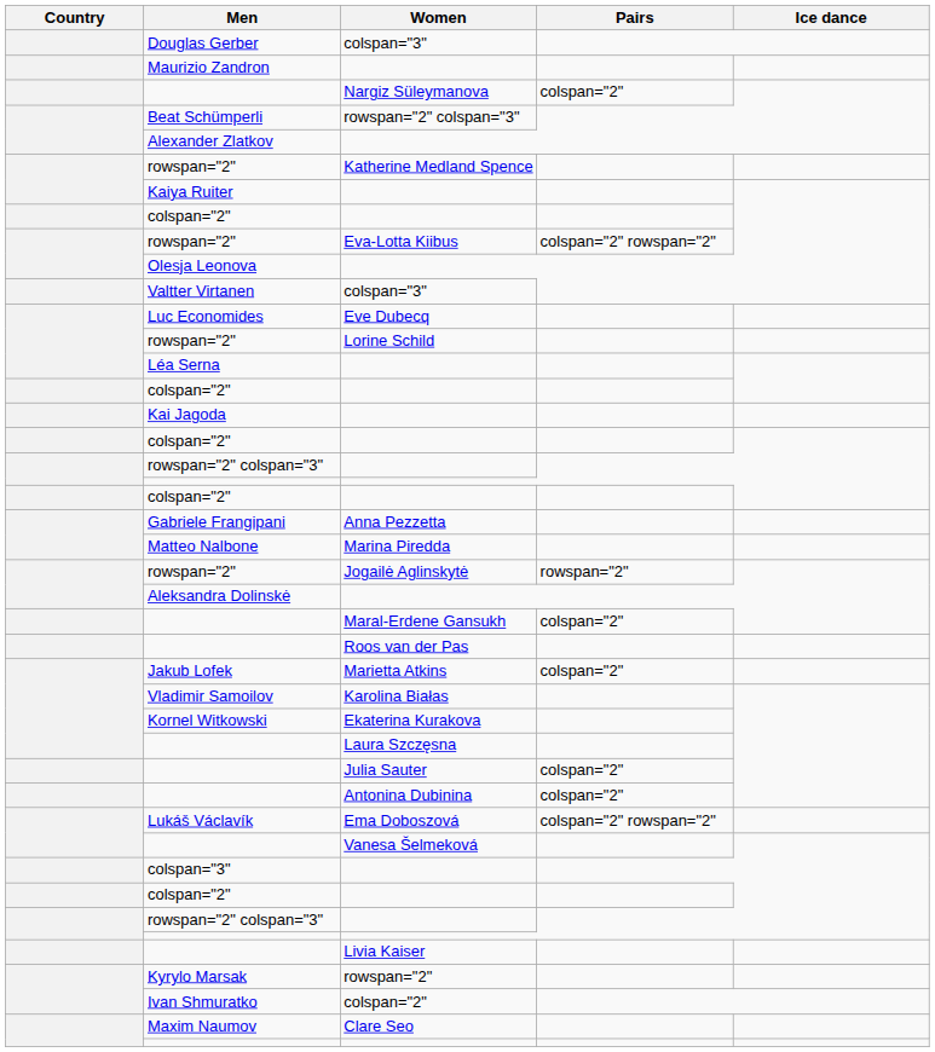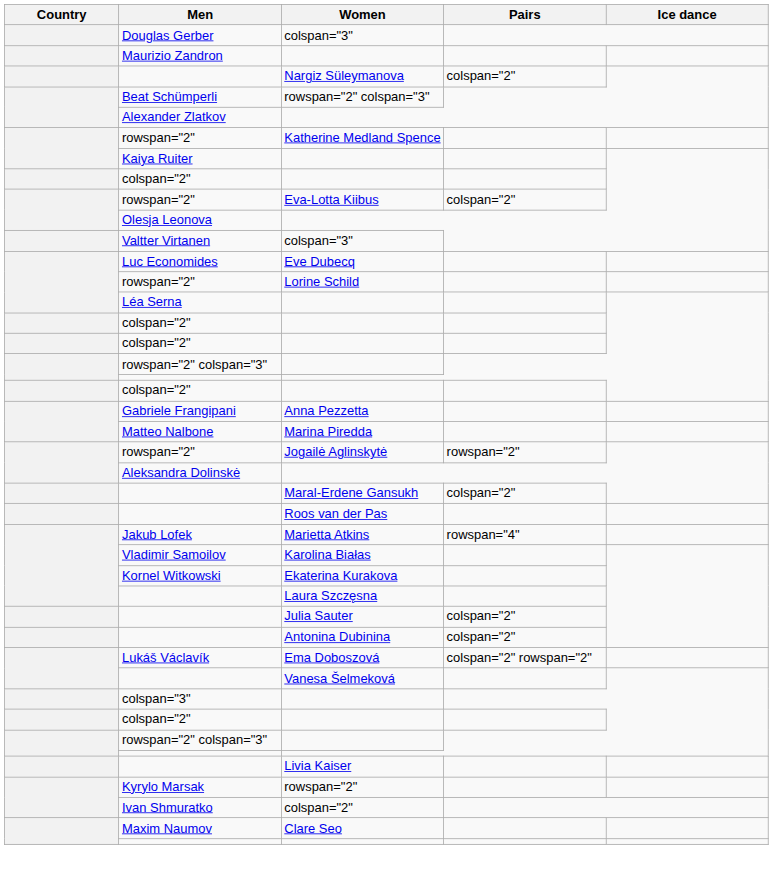rowspan="2" / Eva-Lotta Kiibus | Pairs: colspan="2" rowspan="2" -> colspan="2"
- row: Kai Jagoda
Jakub Lofek | Pairs: colspan="2" -> rowspan="4"
